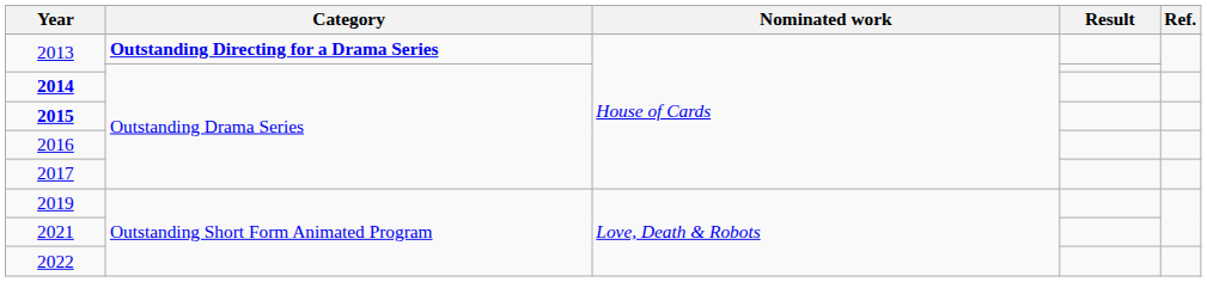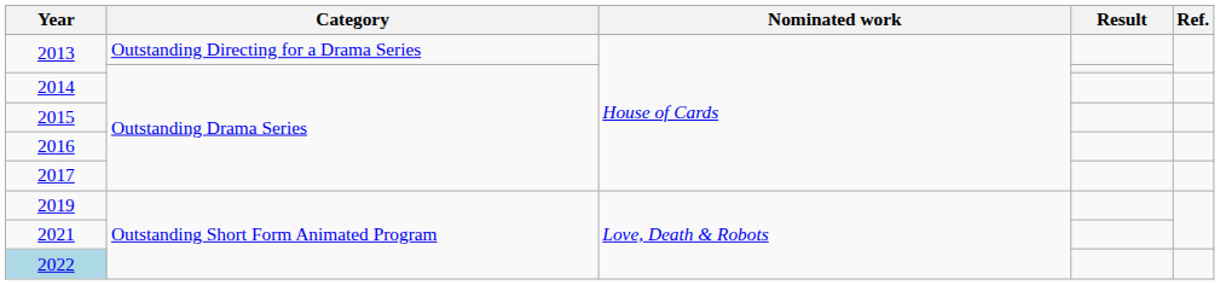2013 / Outstanding Directing for a Drama Series | Category: bold -> normal
2014 | Year: bold -> normal
2015 | Year: bold -> normal
2022 | Year: no background -> lightblue background
